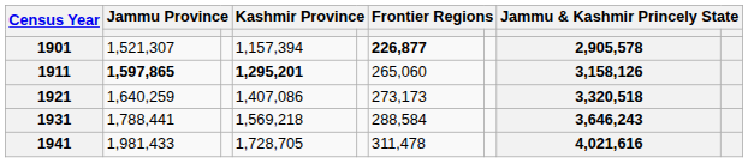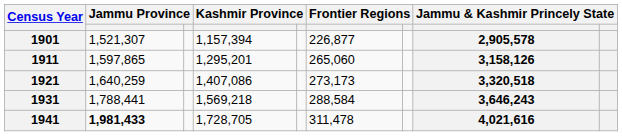1901 | column 6: bold -> normal
1911 | column 2: bold -> normal
1911 | column 4: bold -> normal
1941 | column 2: normal -> bold
